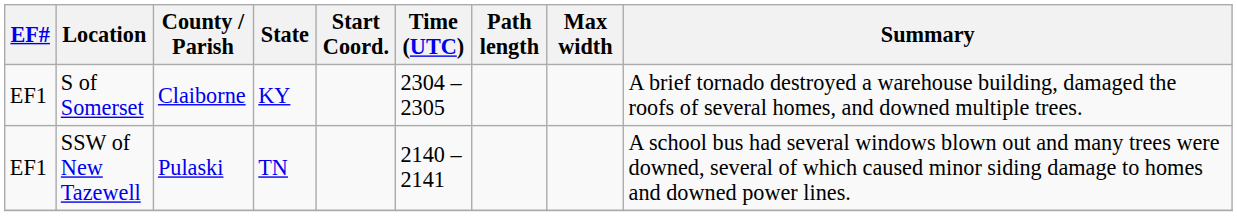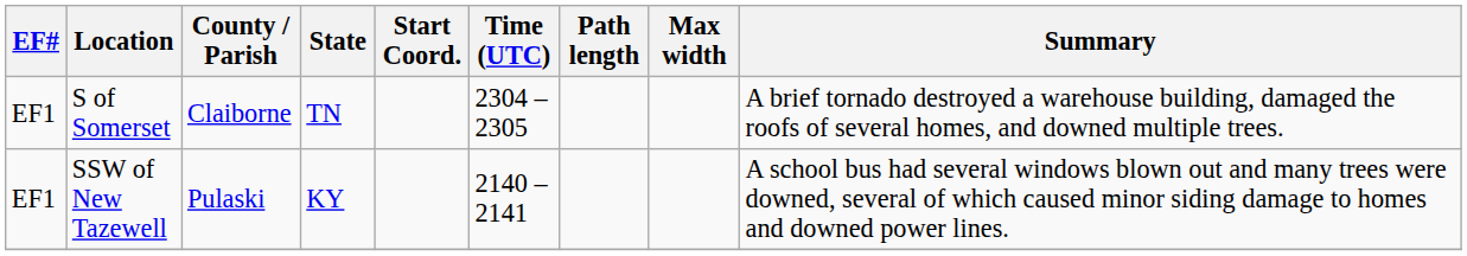S of Somerset | State: KY -> TN
SSW of New Tazewell | State: TN -> KY
